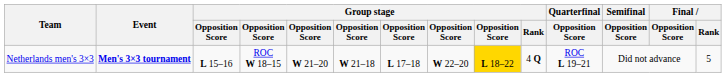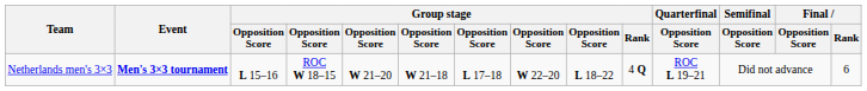Netherlands men's 3×3 | column 9: gold background -> no background
Netherlands men's 3×3 | Final / Rank: 5 -> 6
